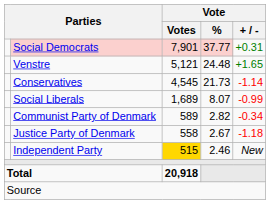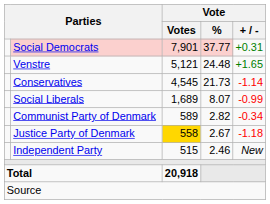Justice Party of Denmark | Vote / Votes: no background -> gold background
Independent Party | Vote / Votes: gold background -> no background
